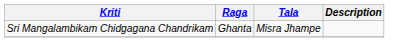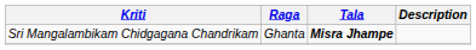Sri Mangalambikam Chidgagana Chandrikam | Tala: normal -> bold
